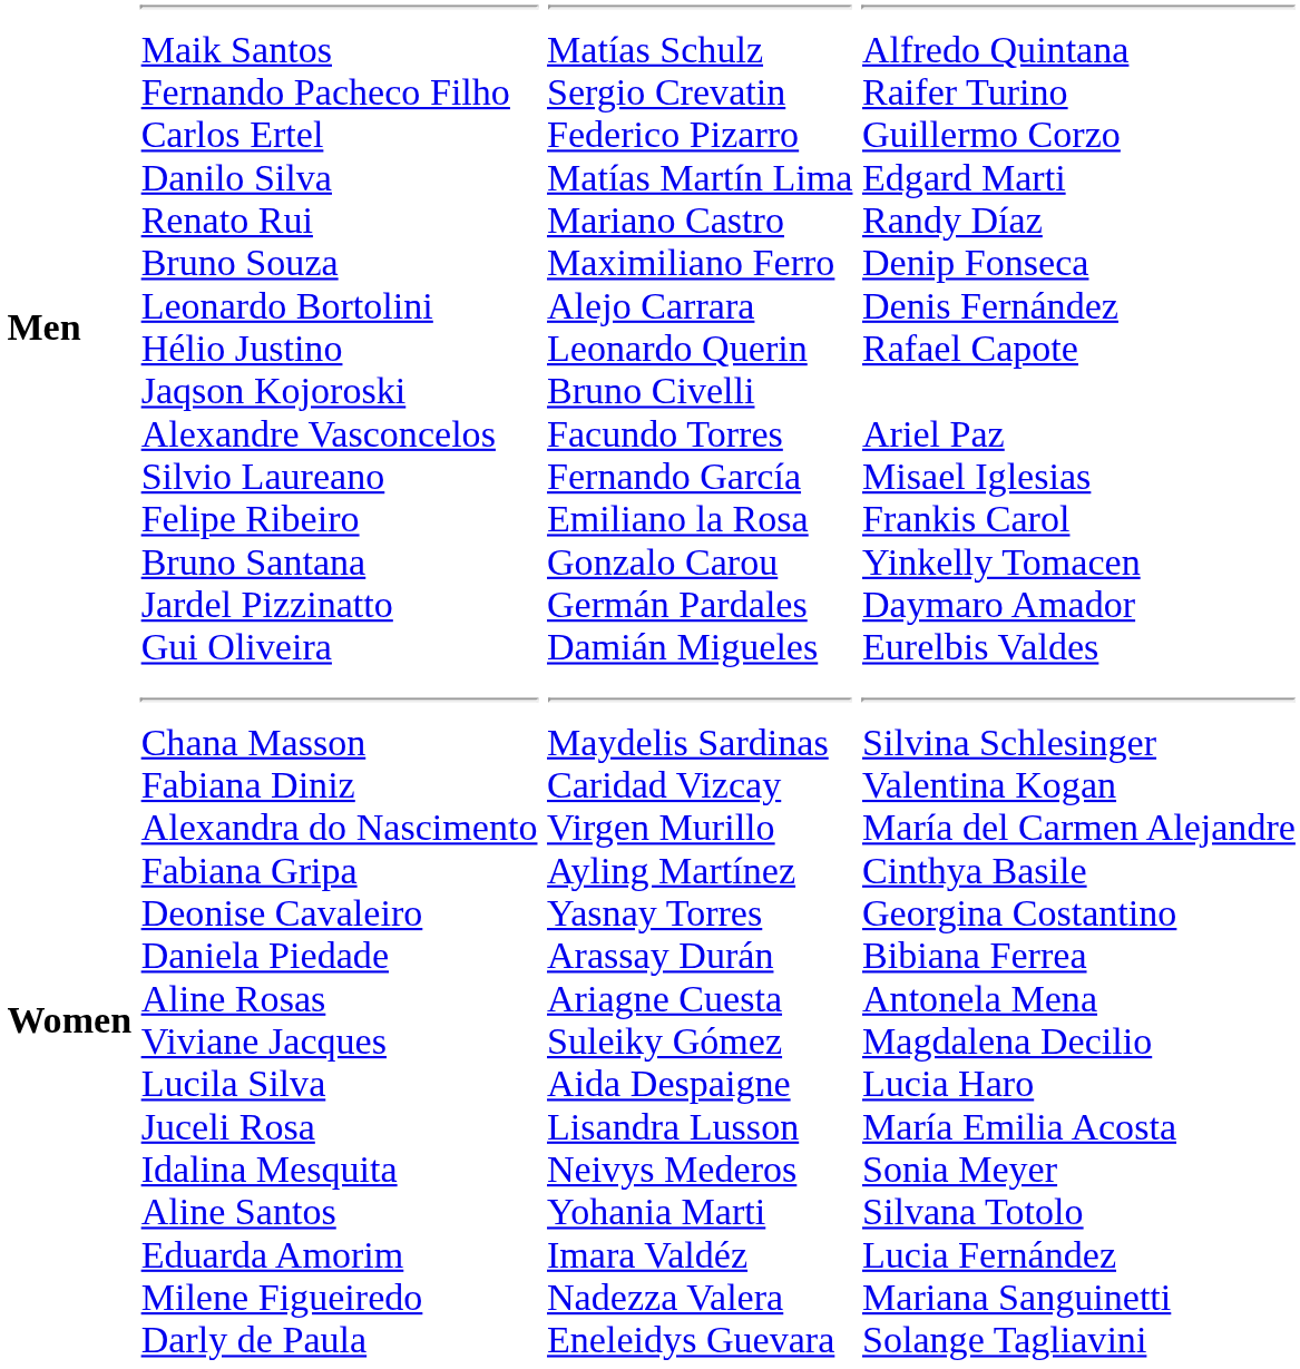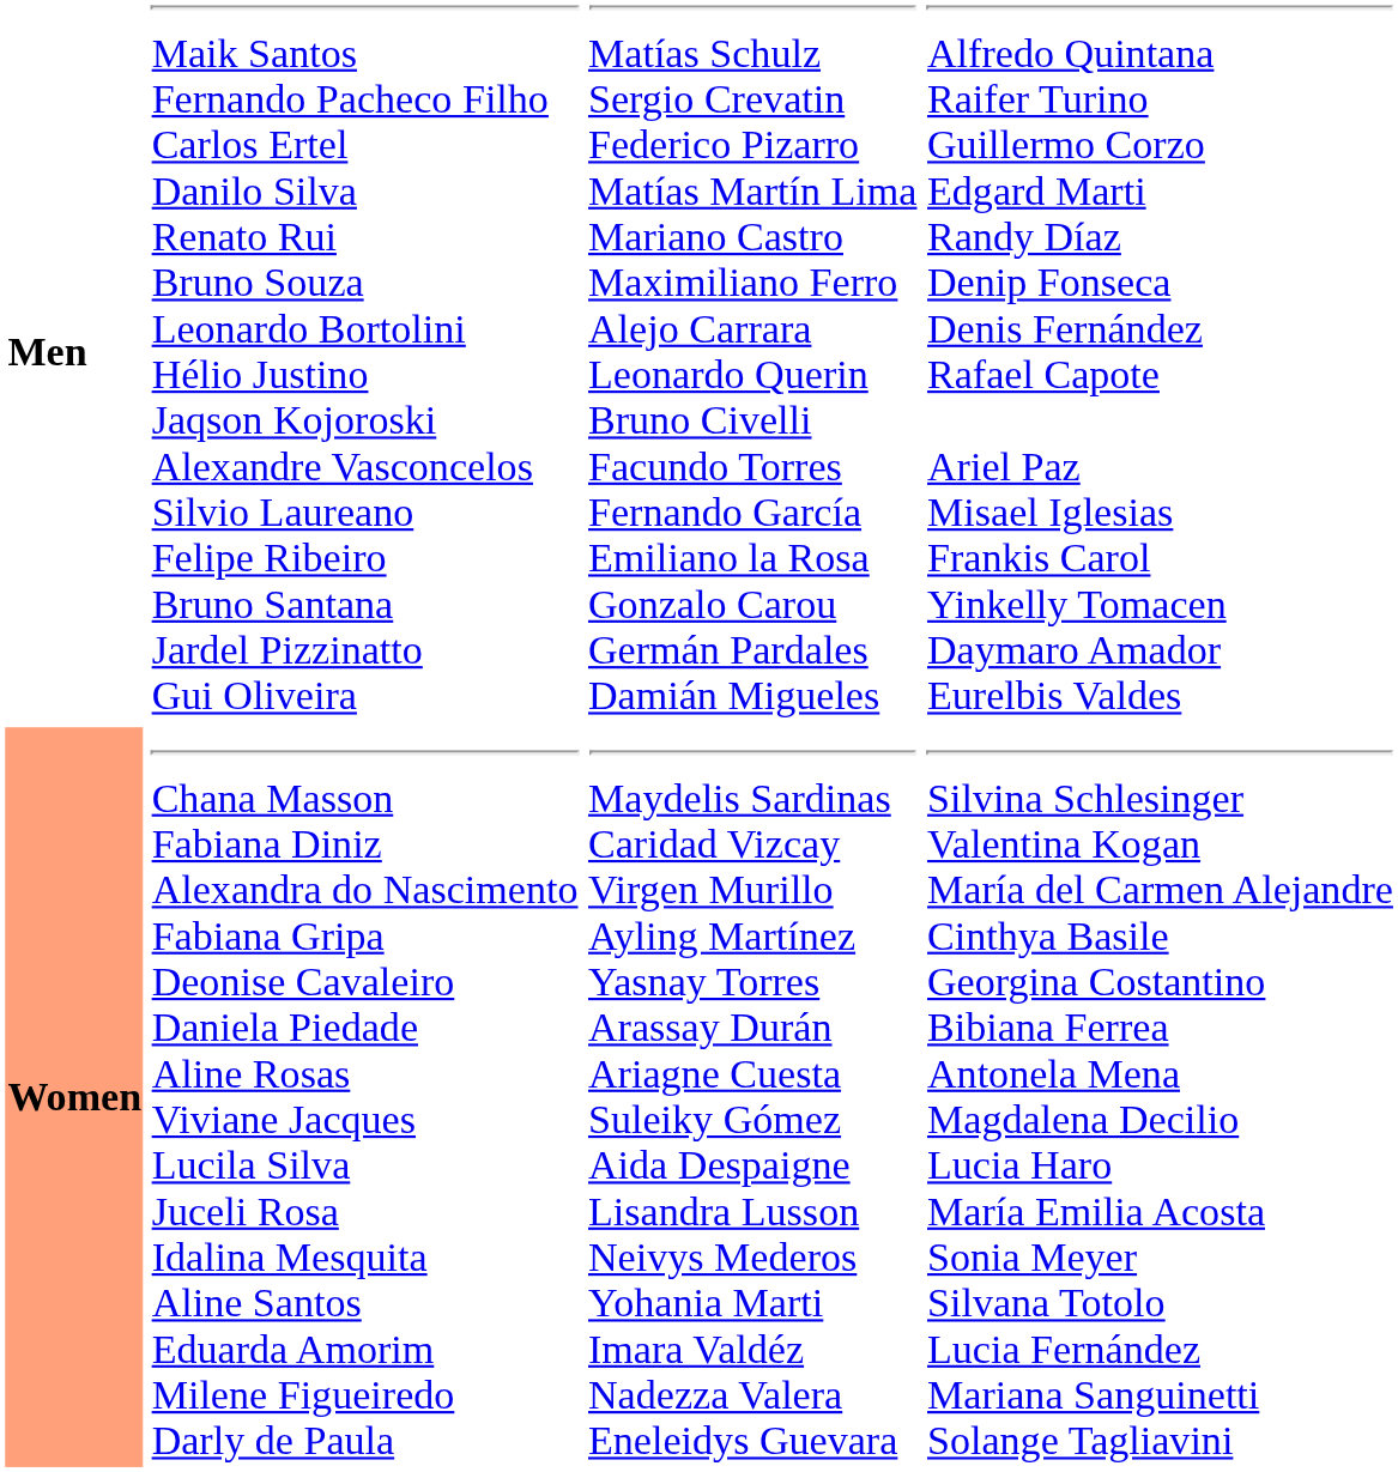Women | column 1: no background -> lightsalmon background
